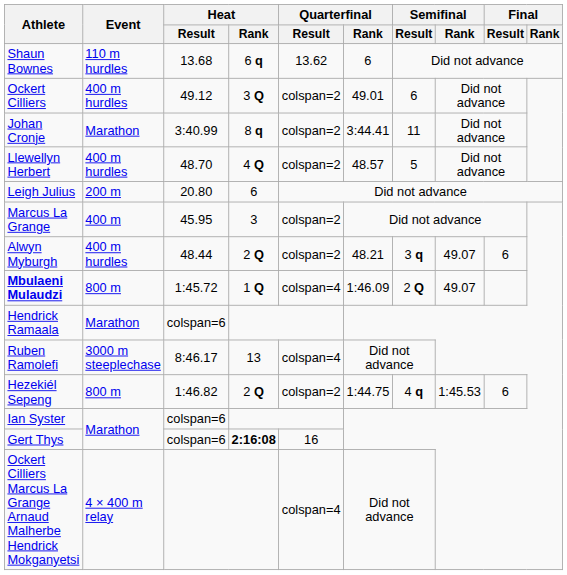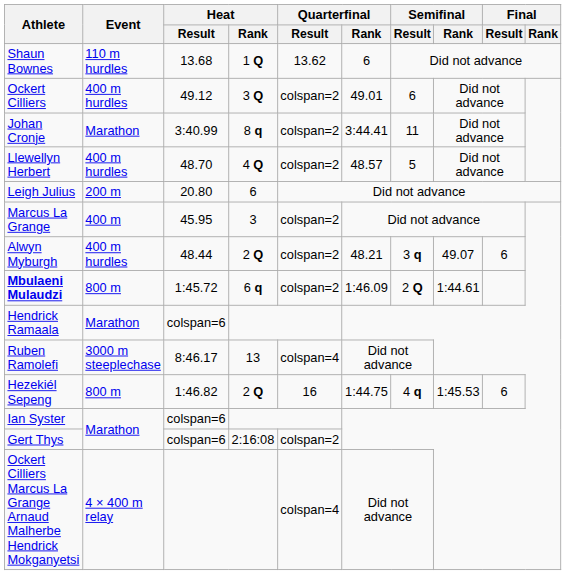Shaun Bownes | Heat / Rank: 6 q -> 1 Q
Mbulaeni Mulaudzi | Heat / Rank: 1 Q -> 6 q
Mbulaeni Mulaudzi | Quarterfinal / Result: colspan=4 -> colspan=2
Mbulaeni Mulaudzi | Semifinal / Rank: 49.07 -> 1:44.61
Hezekiél Sepeng | Quarterfinal / Result: colspan=2 -> 16
Gert Thys | Heat / Rank: bold -> normal
Gert Thys | Quarterfinal / Result: 16 -> colspan=2
